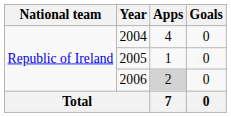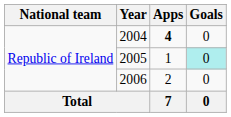2004 | Apps: normal -> bold
2005 | Goals: no background -> paleturquoise background
2006 | Apps: lightgrey background -> no background
